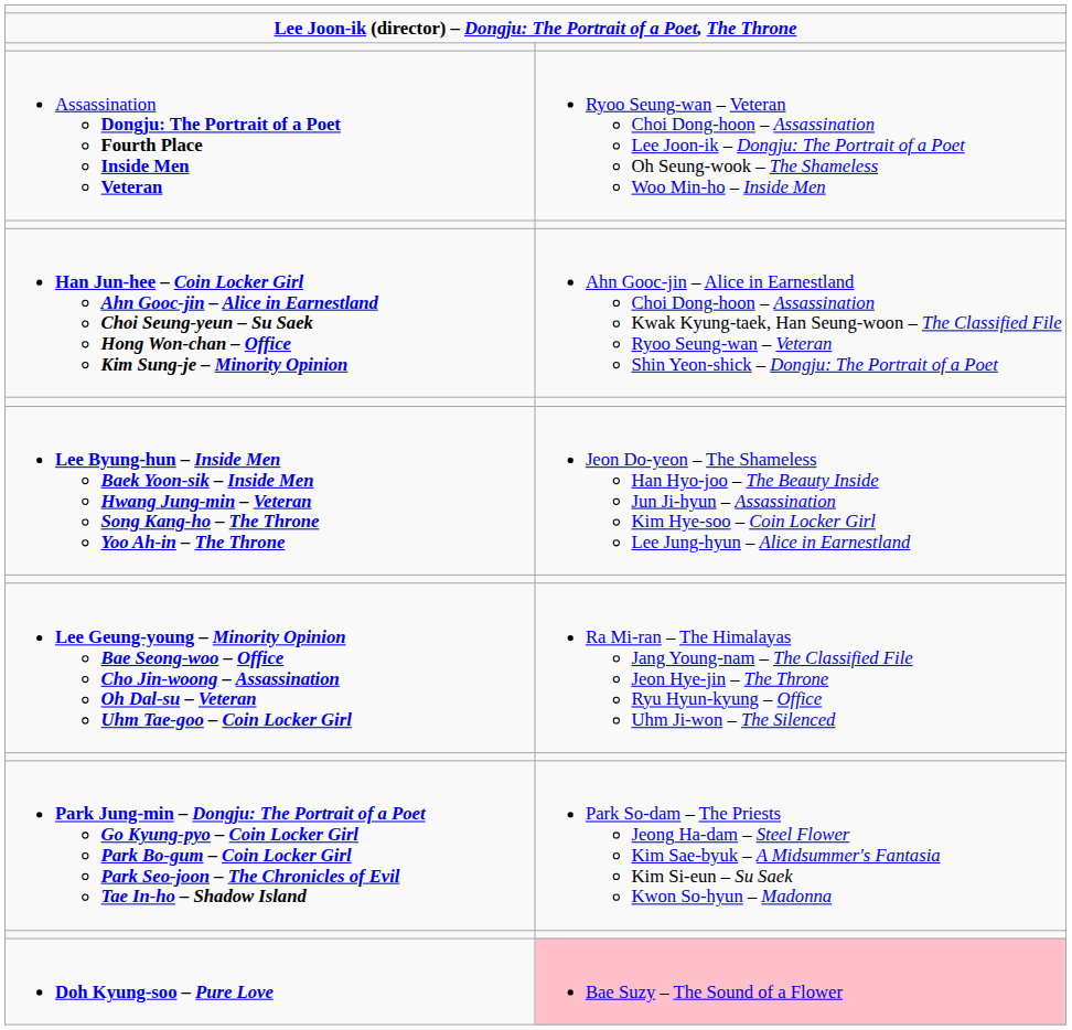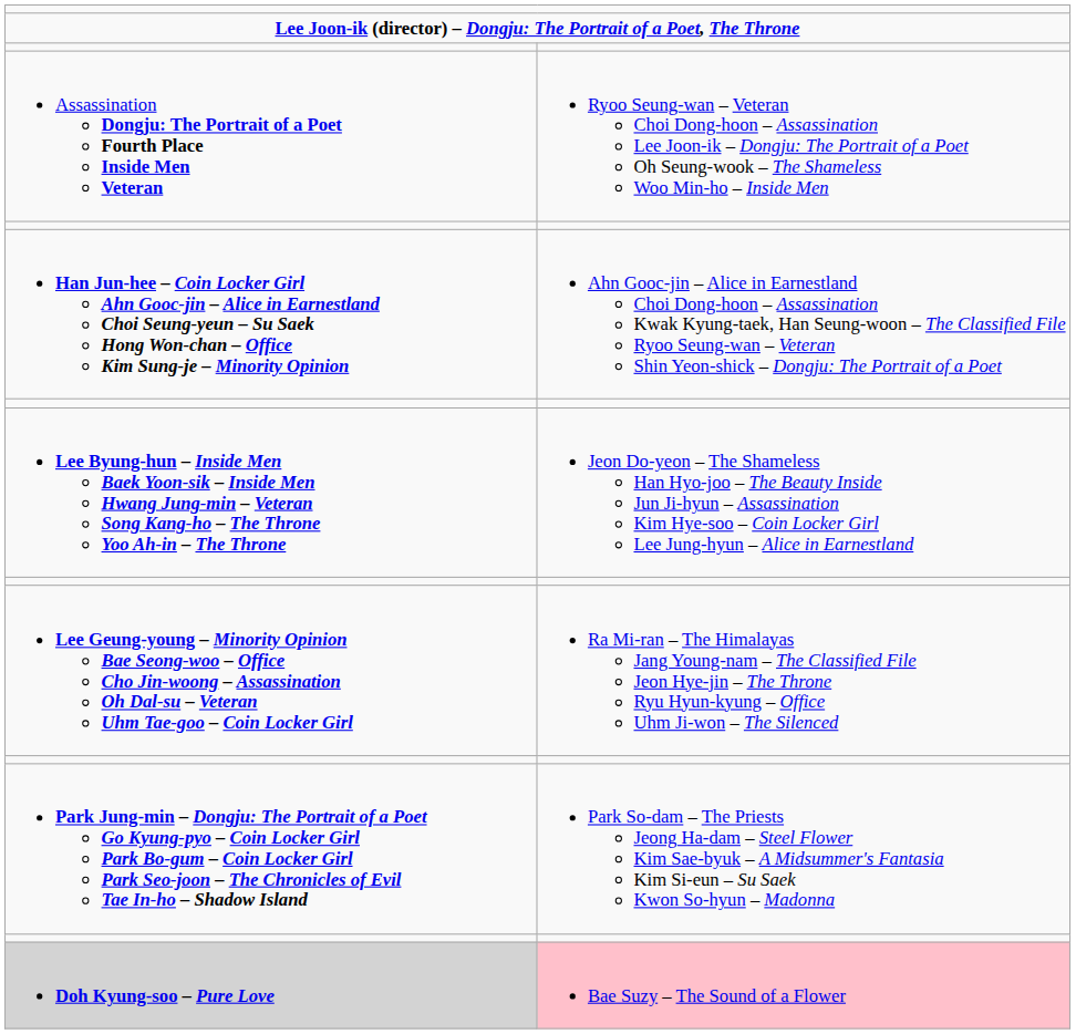row 14 | column 1: no background -> lightgrey background
